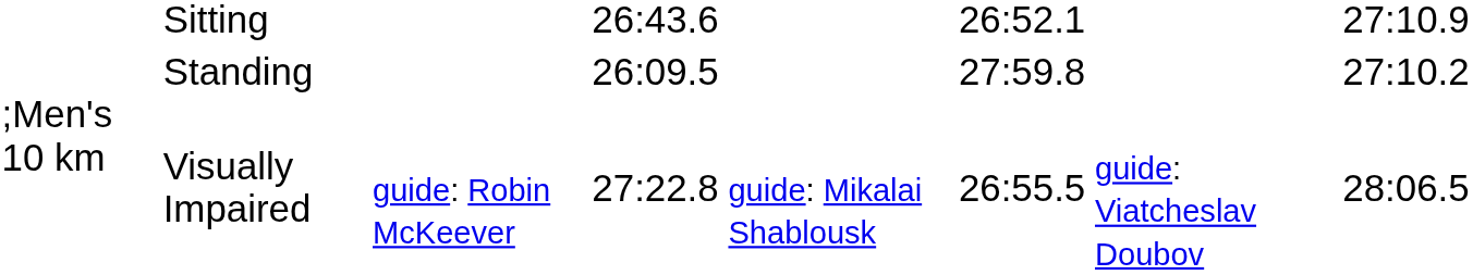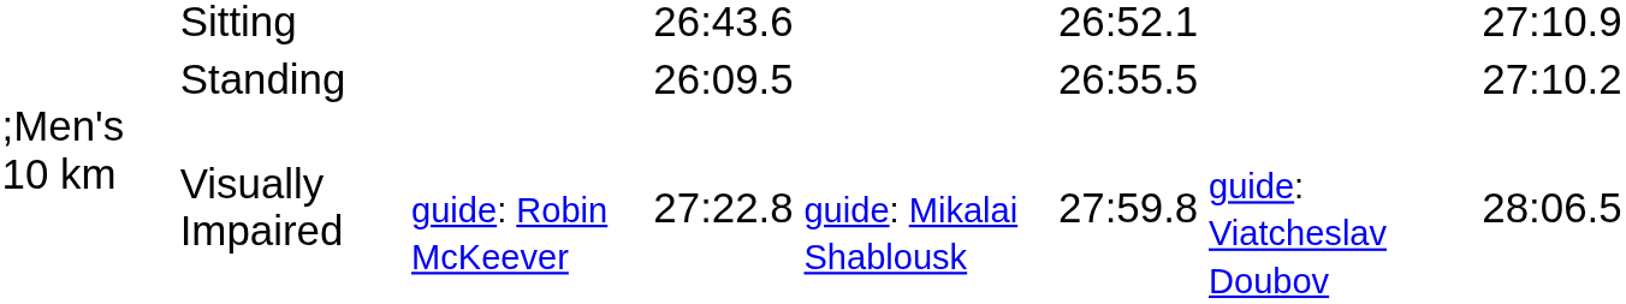Standing | column 6: 27:59.8 -> 26:55.5
Visually Impaired | column 6: 26:55.5 -> 27:59.8
